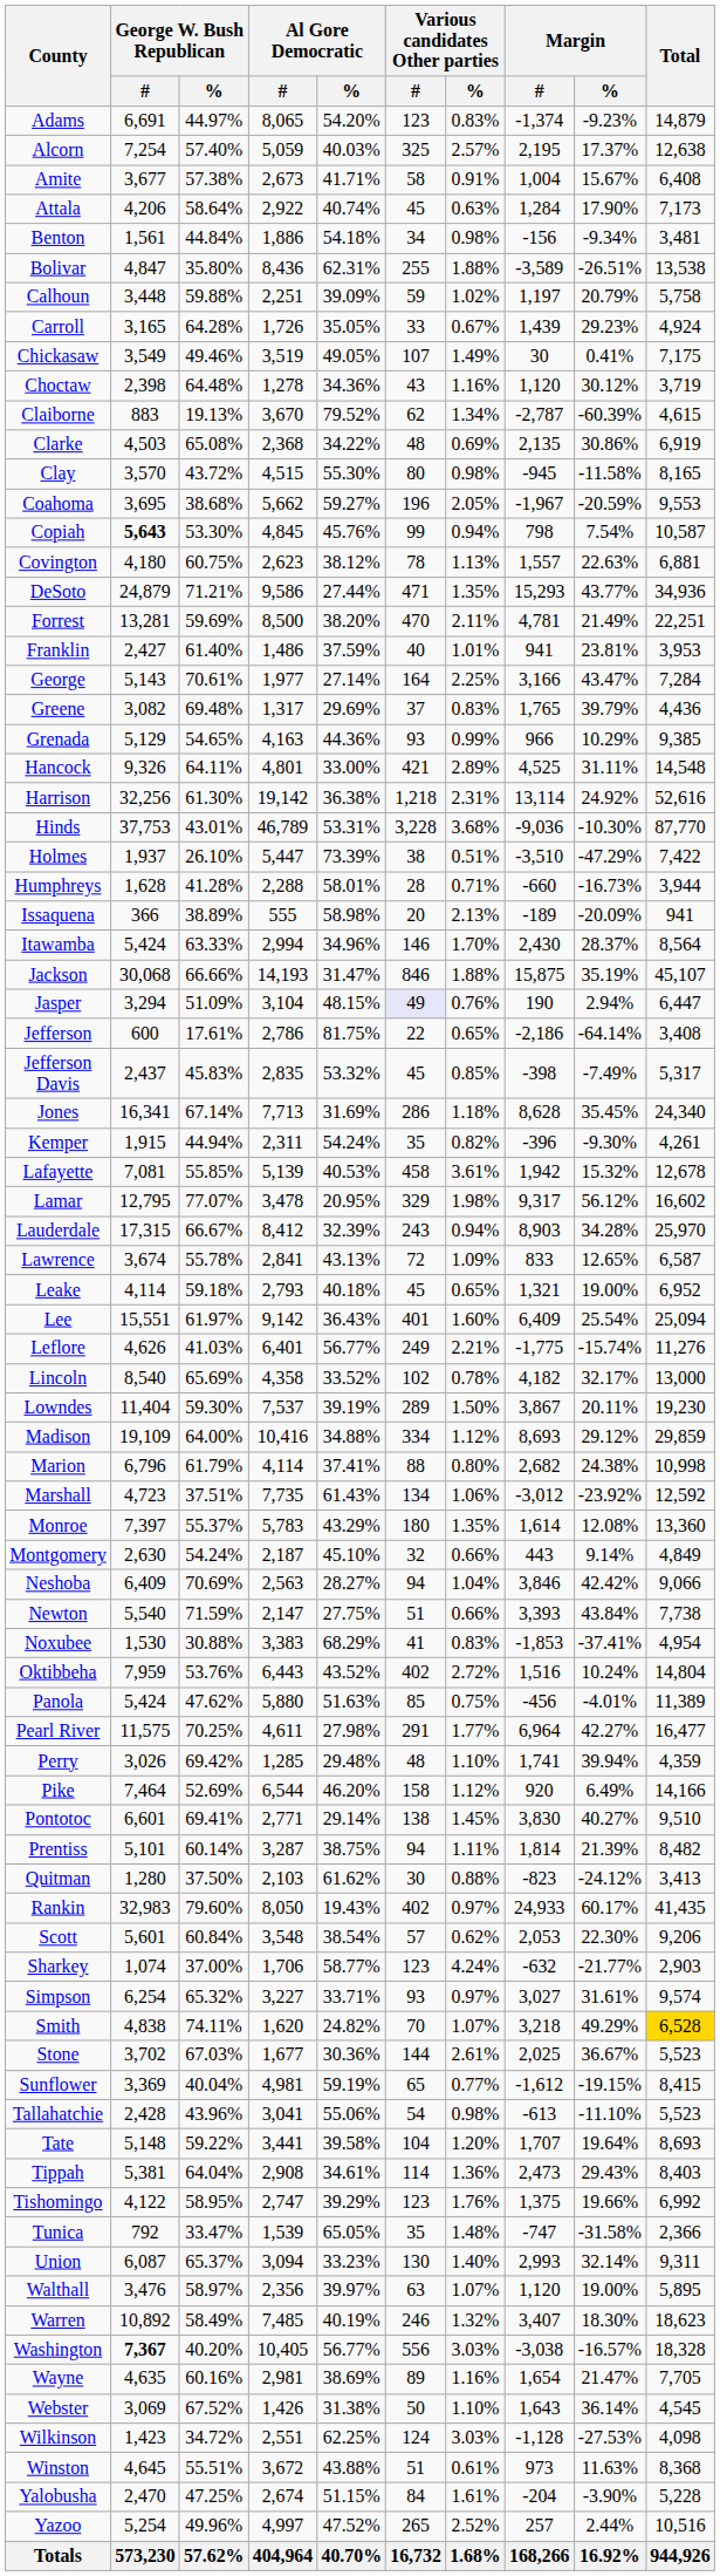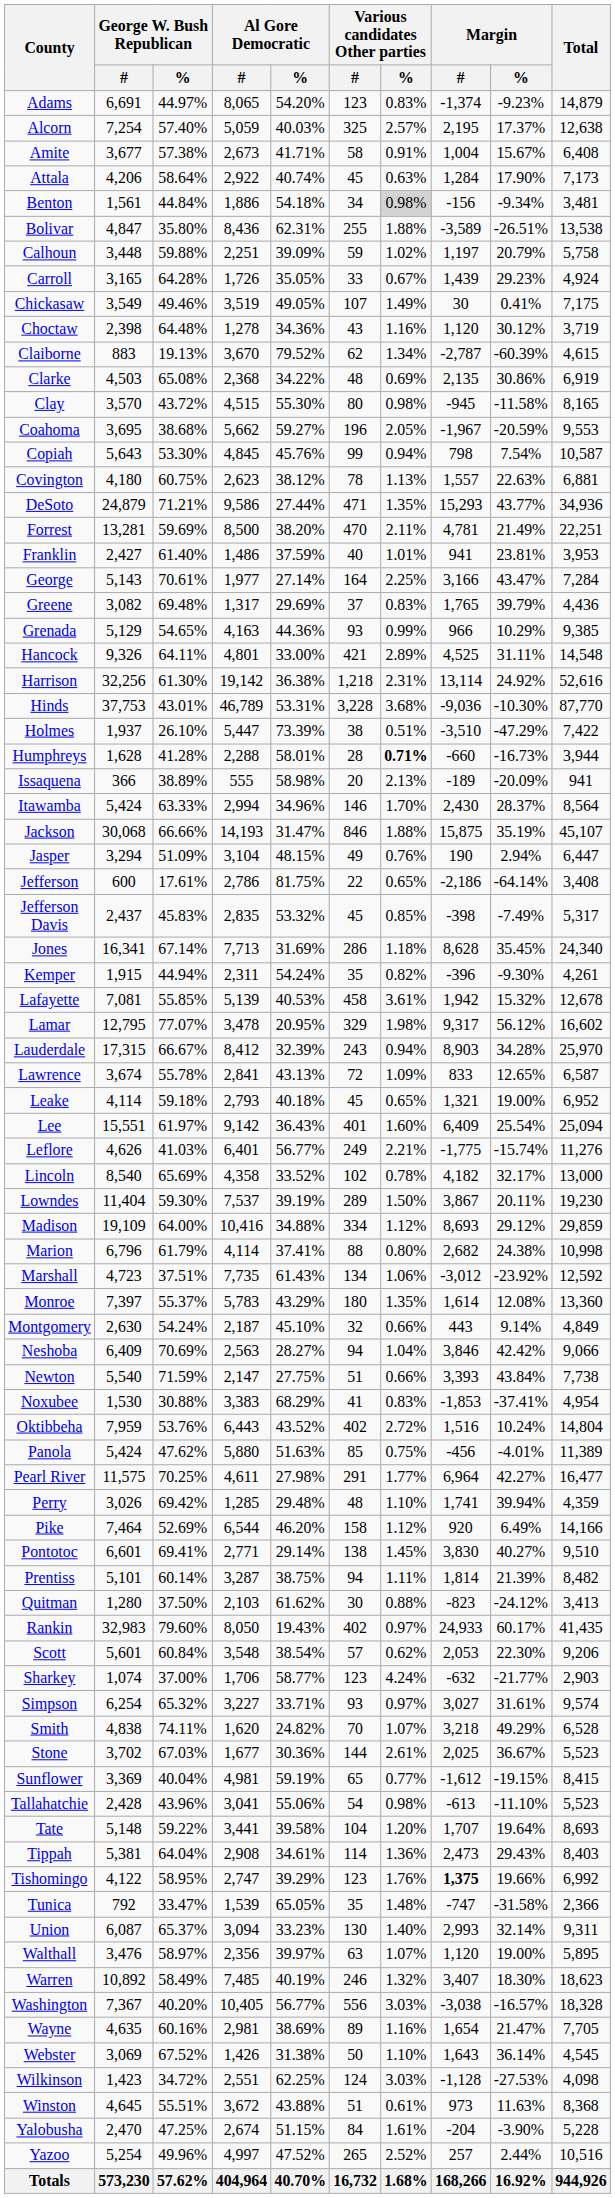Benton | Various candidates Other parties / %: no background -> lightgrey background
Copiah | George W. Bush Republican / #: bold -> normal
Humphreys | Various candidates Other parties / %: normal -> bold
Jasper | Various candidates Other parties / #: lavender background -> no background
Smith | Total: gold background -> no background
Tishomingo | Margin / #: normal -> bold
Washington | George W. Bush Republican / #: bold -> normal
